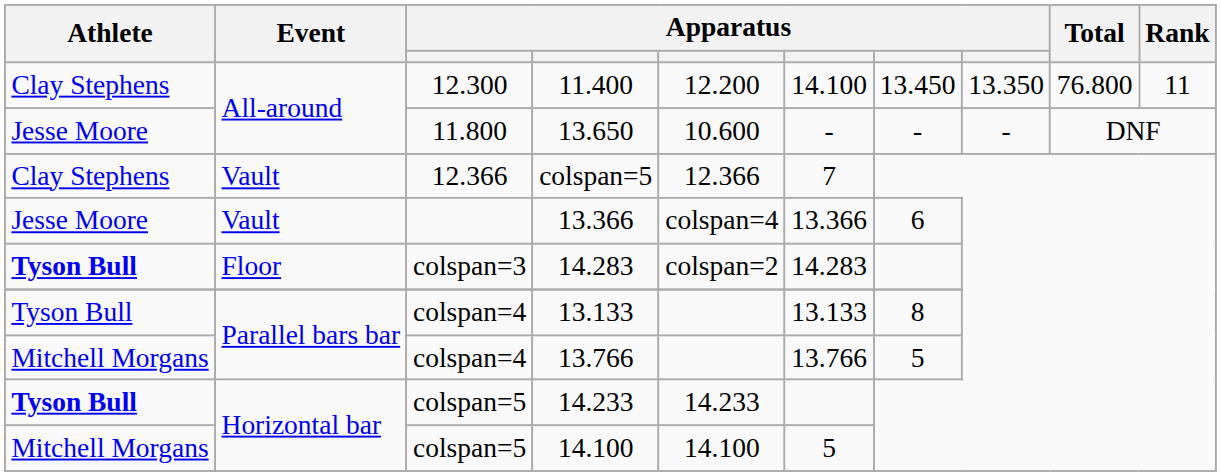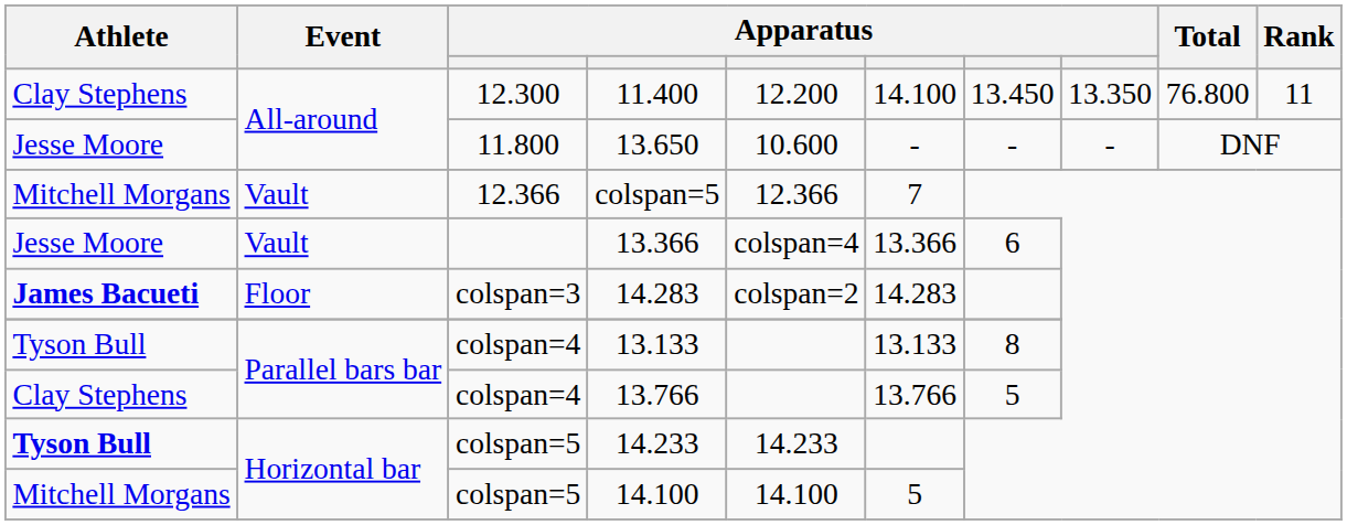row 5 | Athlete: Clay Stephens -> Mitchell Morgans
row 7 | Athlete: Tyson Bull -> James Bacueti
row 9 | Athlete: Mitchell Morgans -> Clay Stephens
